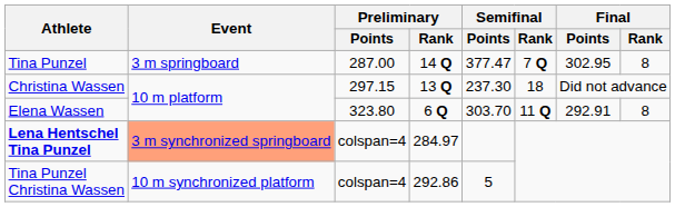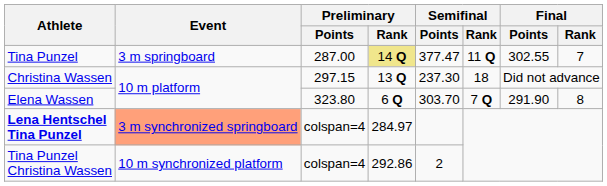Tina Punzel | Preliminary / Rank: no background -> khaki background
Tina Punzel | Semifinal / Rank: 7 Q -> 11 Q
Tina Punzel | Final / Points: 302.95 -> 302.55
Tina Punzel | Final / Rank: 8 -> 7
Elena Wassen | Semifinal / Rank: 11 Q -> 7 Q
Elena Wassen | Final / Points: 292.91 -> 291.90
Tina Punzel Christina Wassen | Semifinal / Points: 5 -> 2
